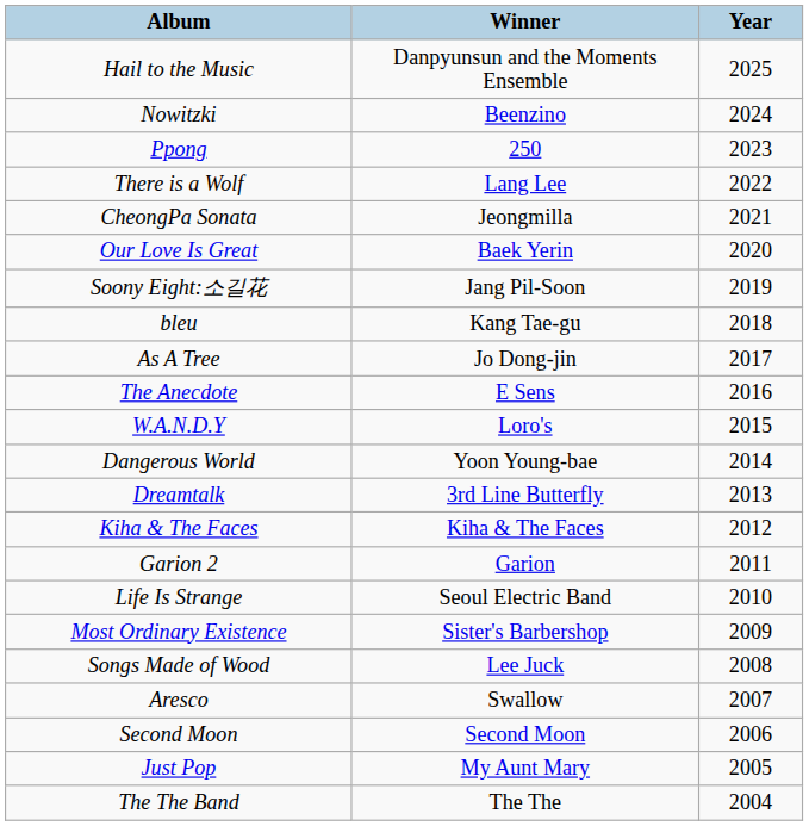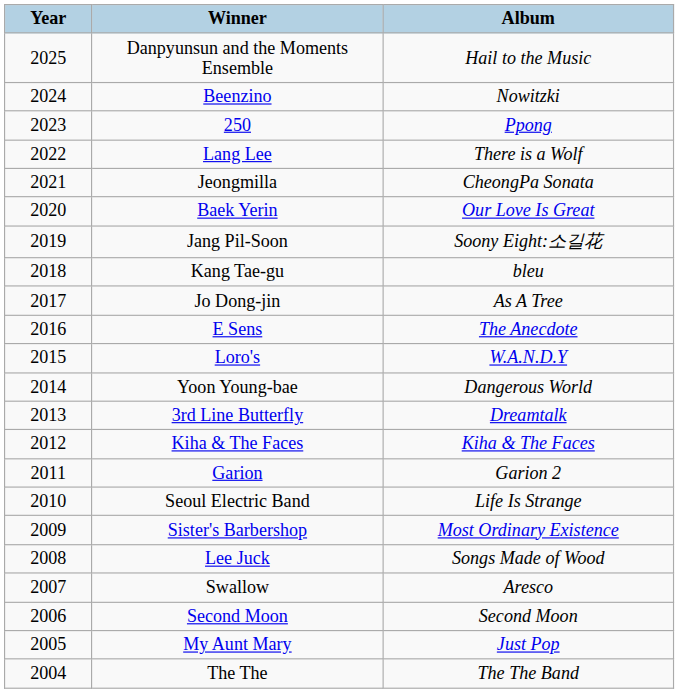columns swapped: Year <-> Album
